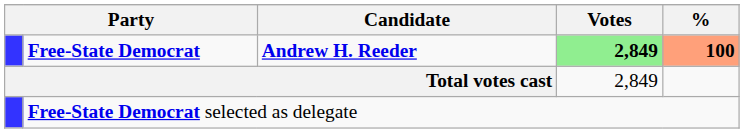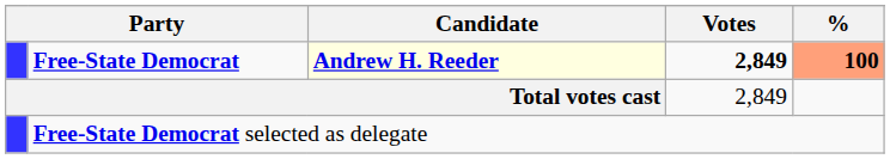Free-State Democrat | Candidate: no background -> lightyellow background
Free-State Democrat | Votes: lightgreen background -> no background
